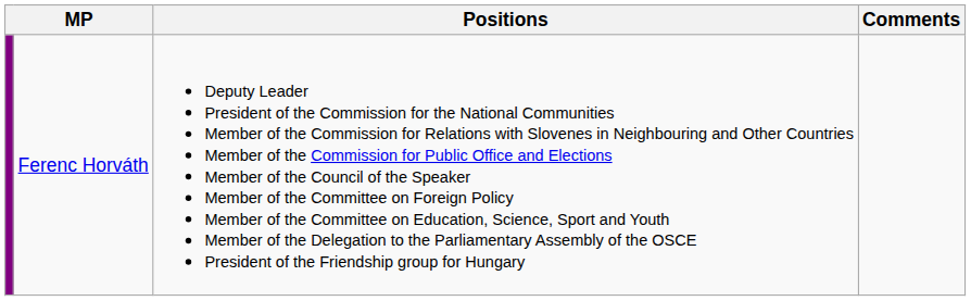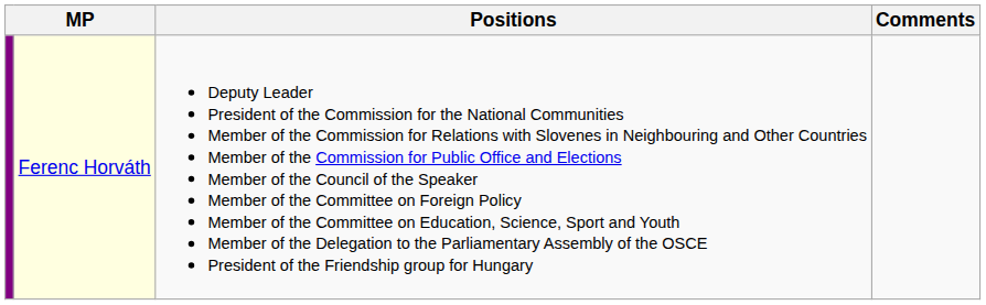Ferenc Horváth | column 2: no background -> lightyellow background
